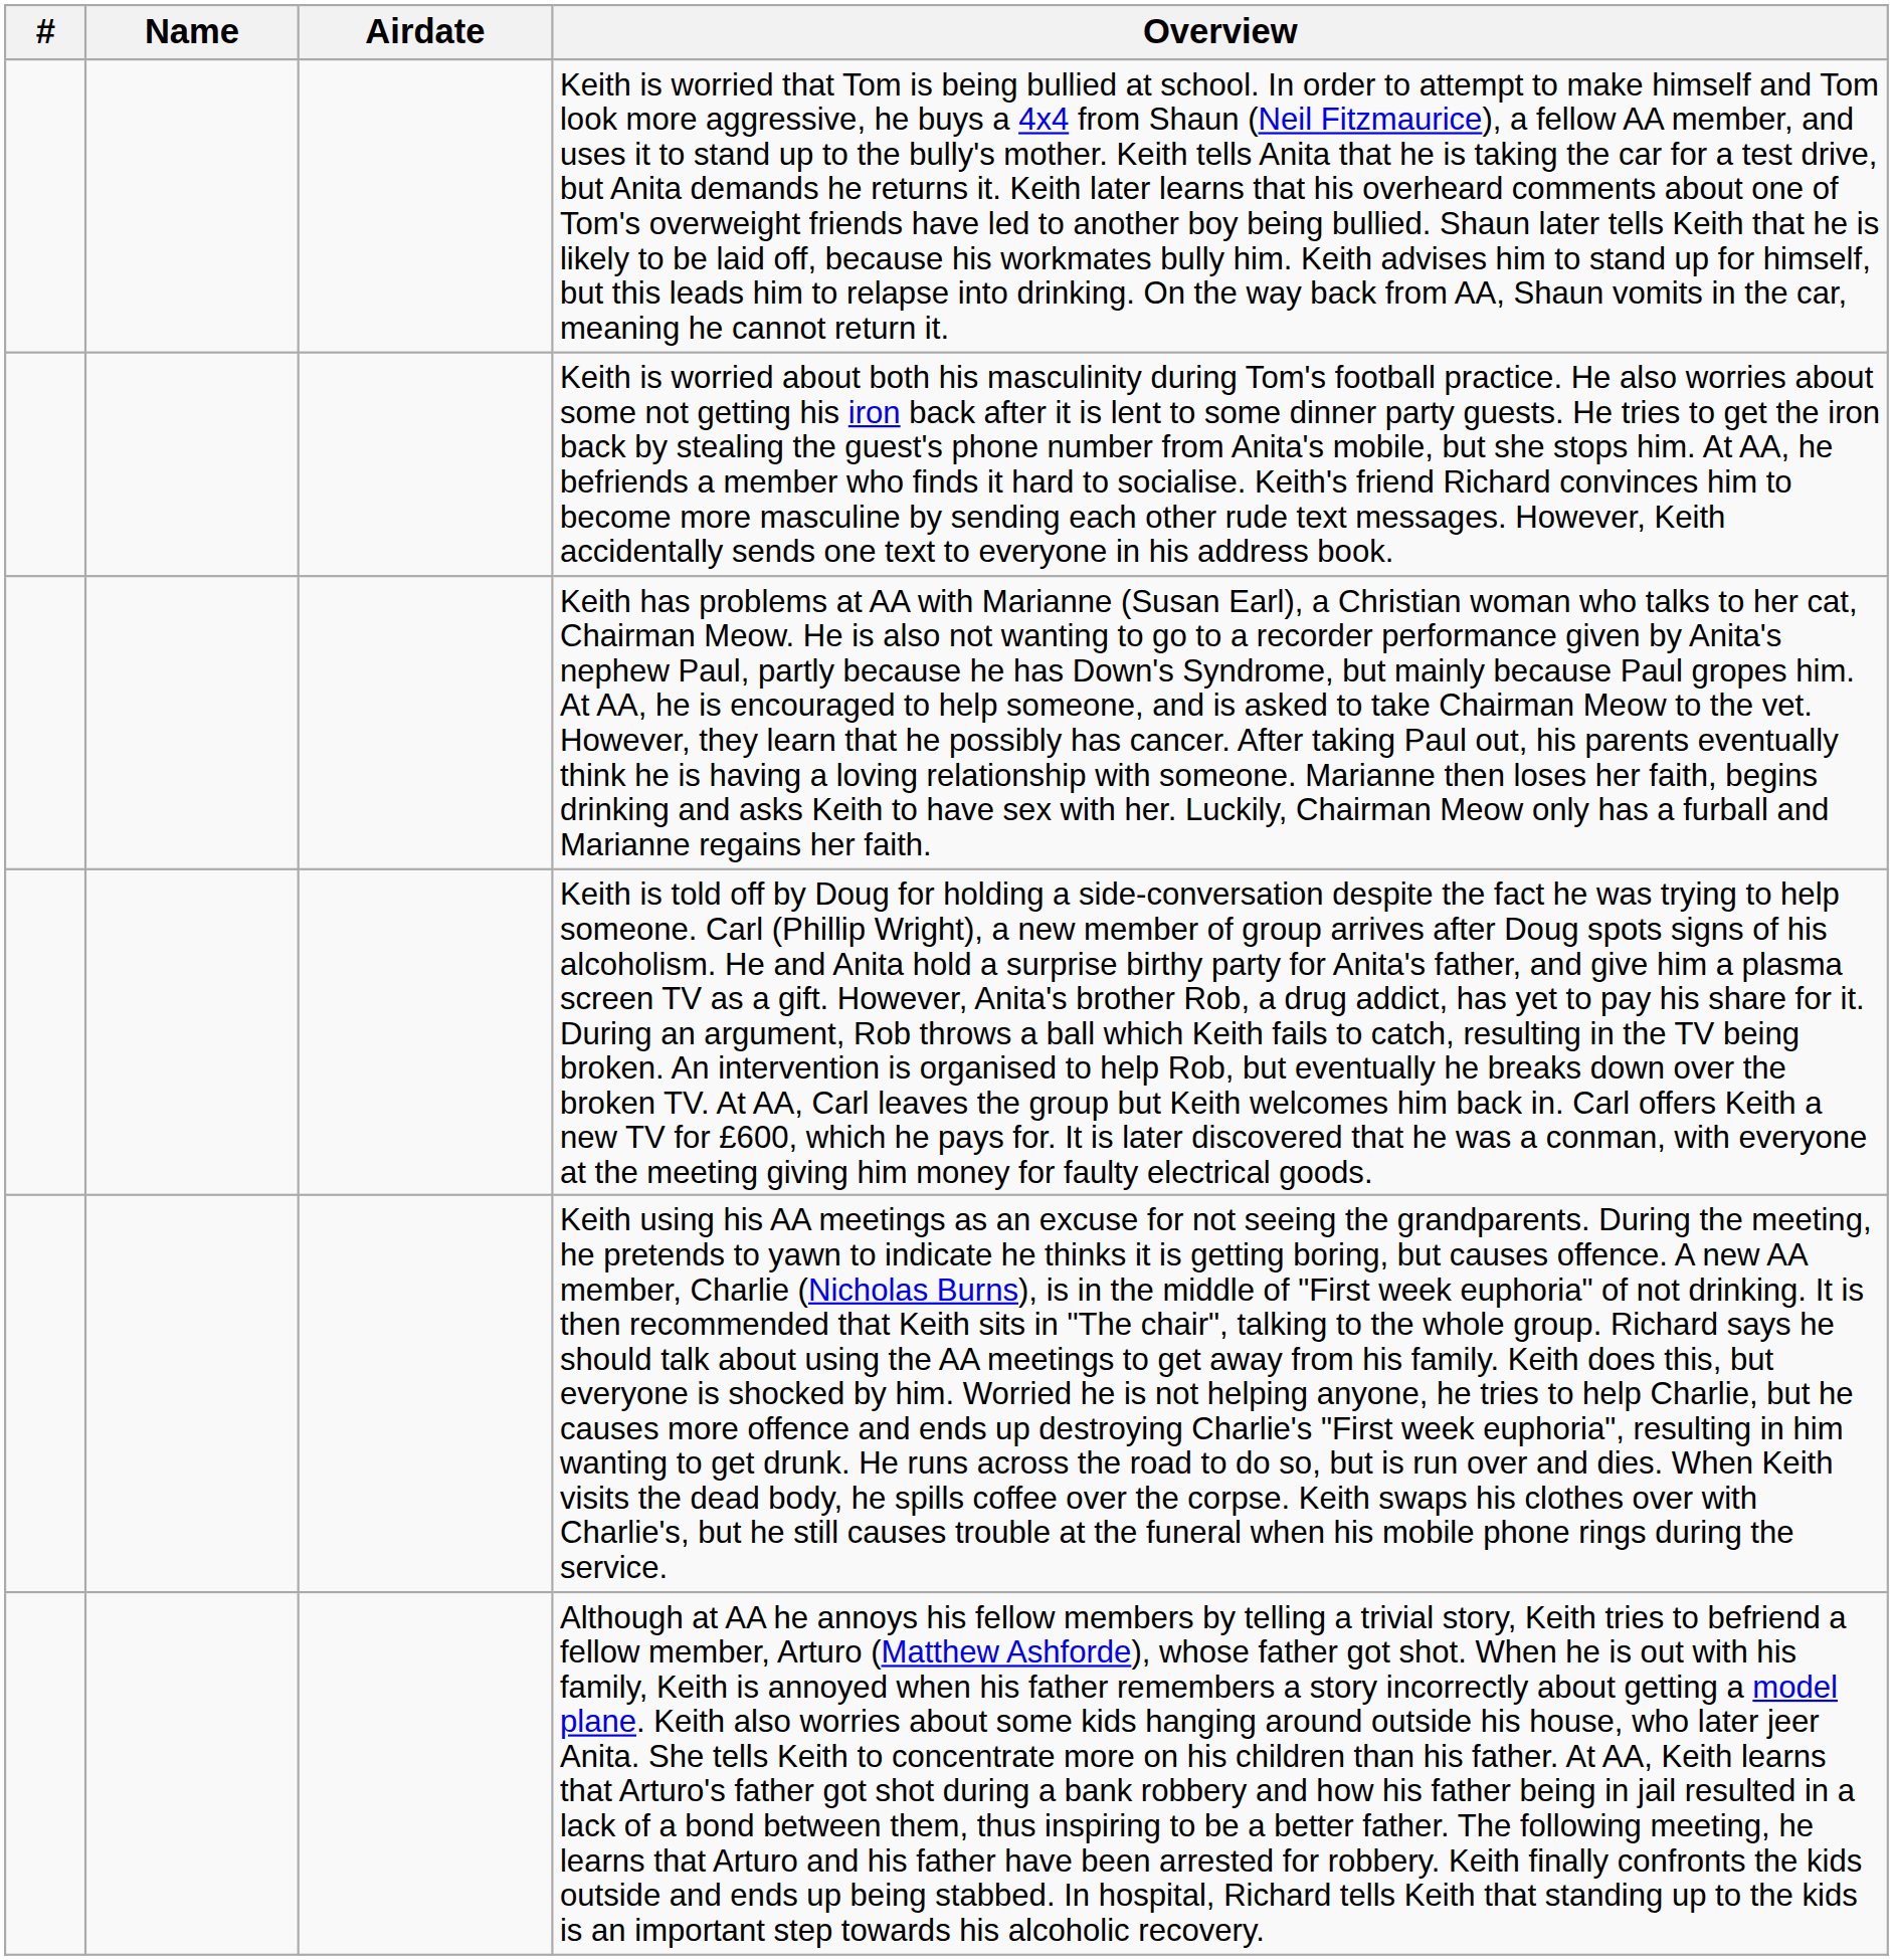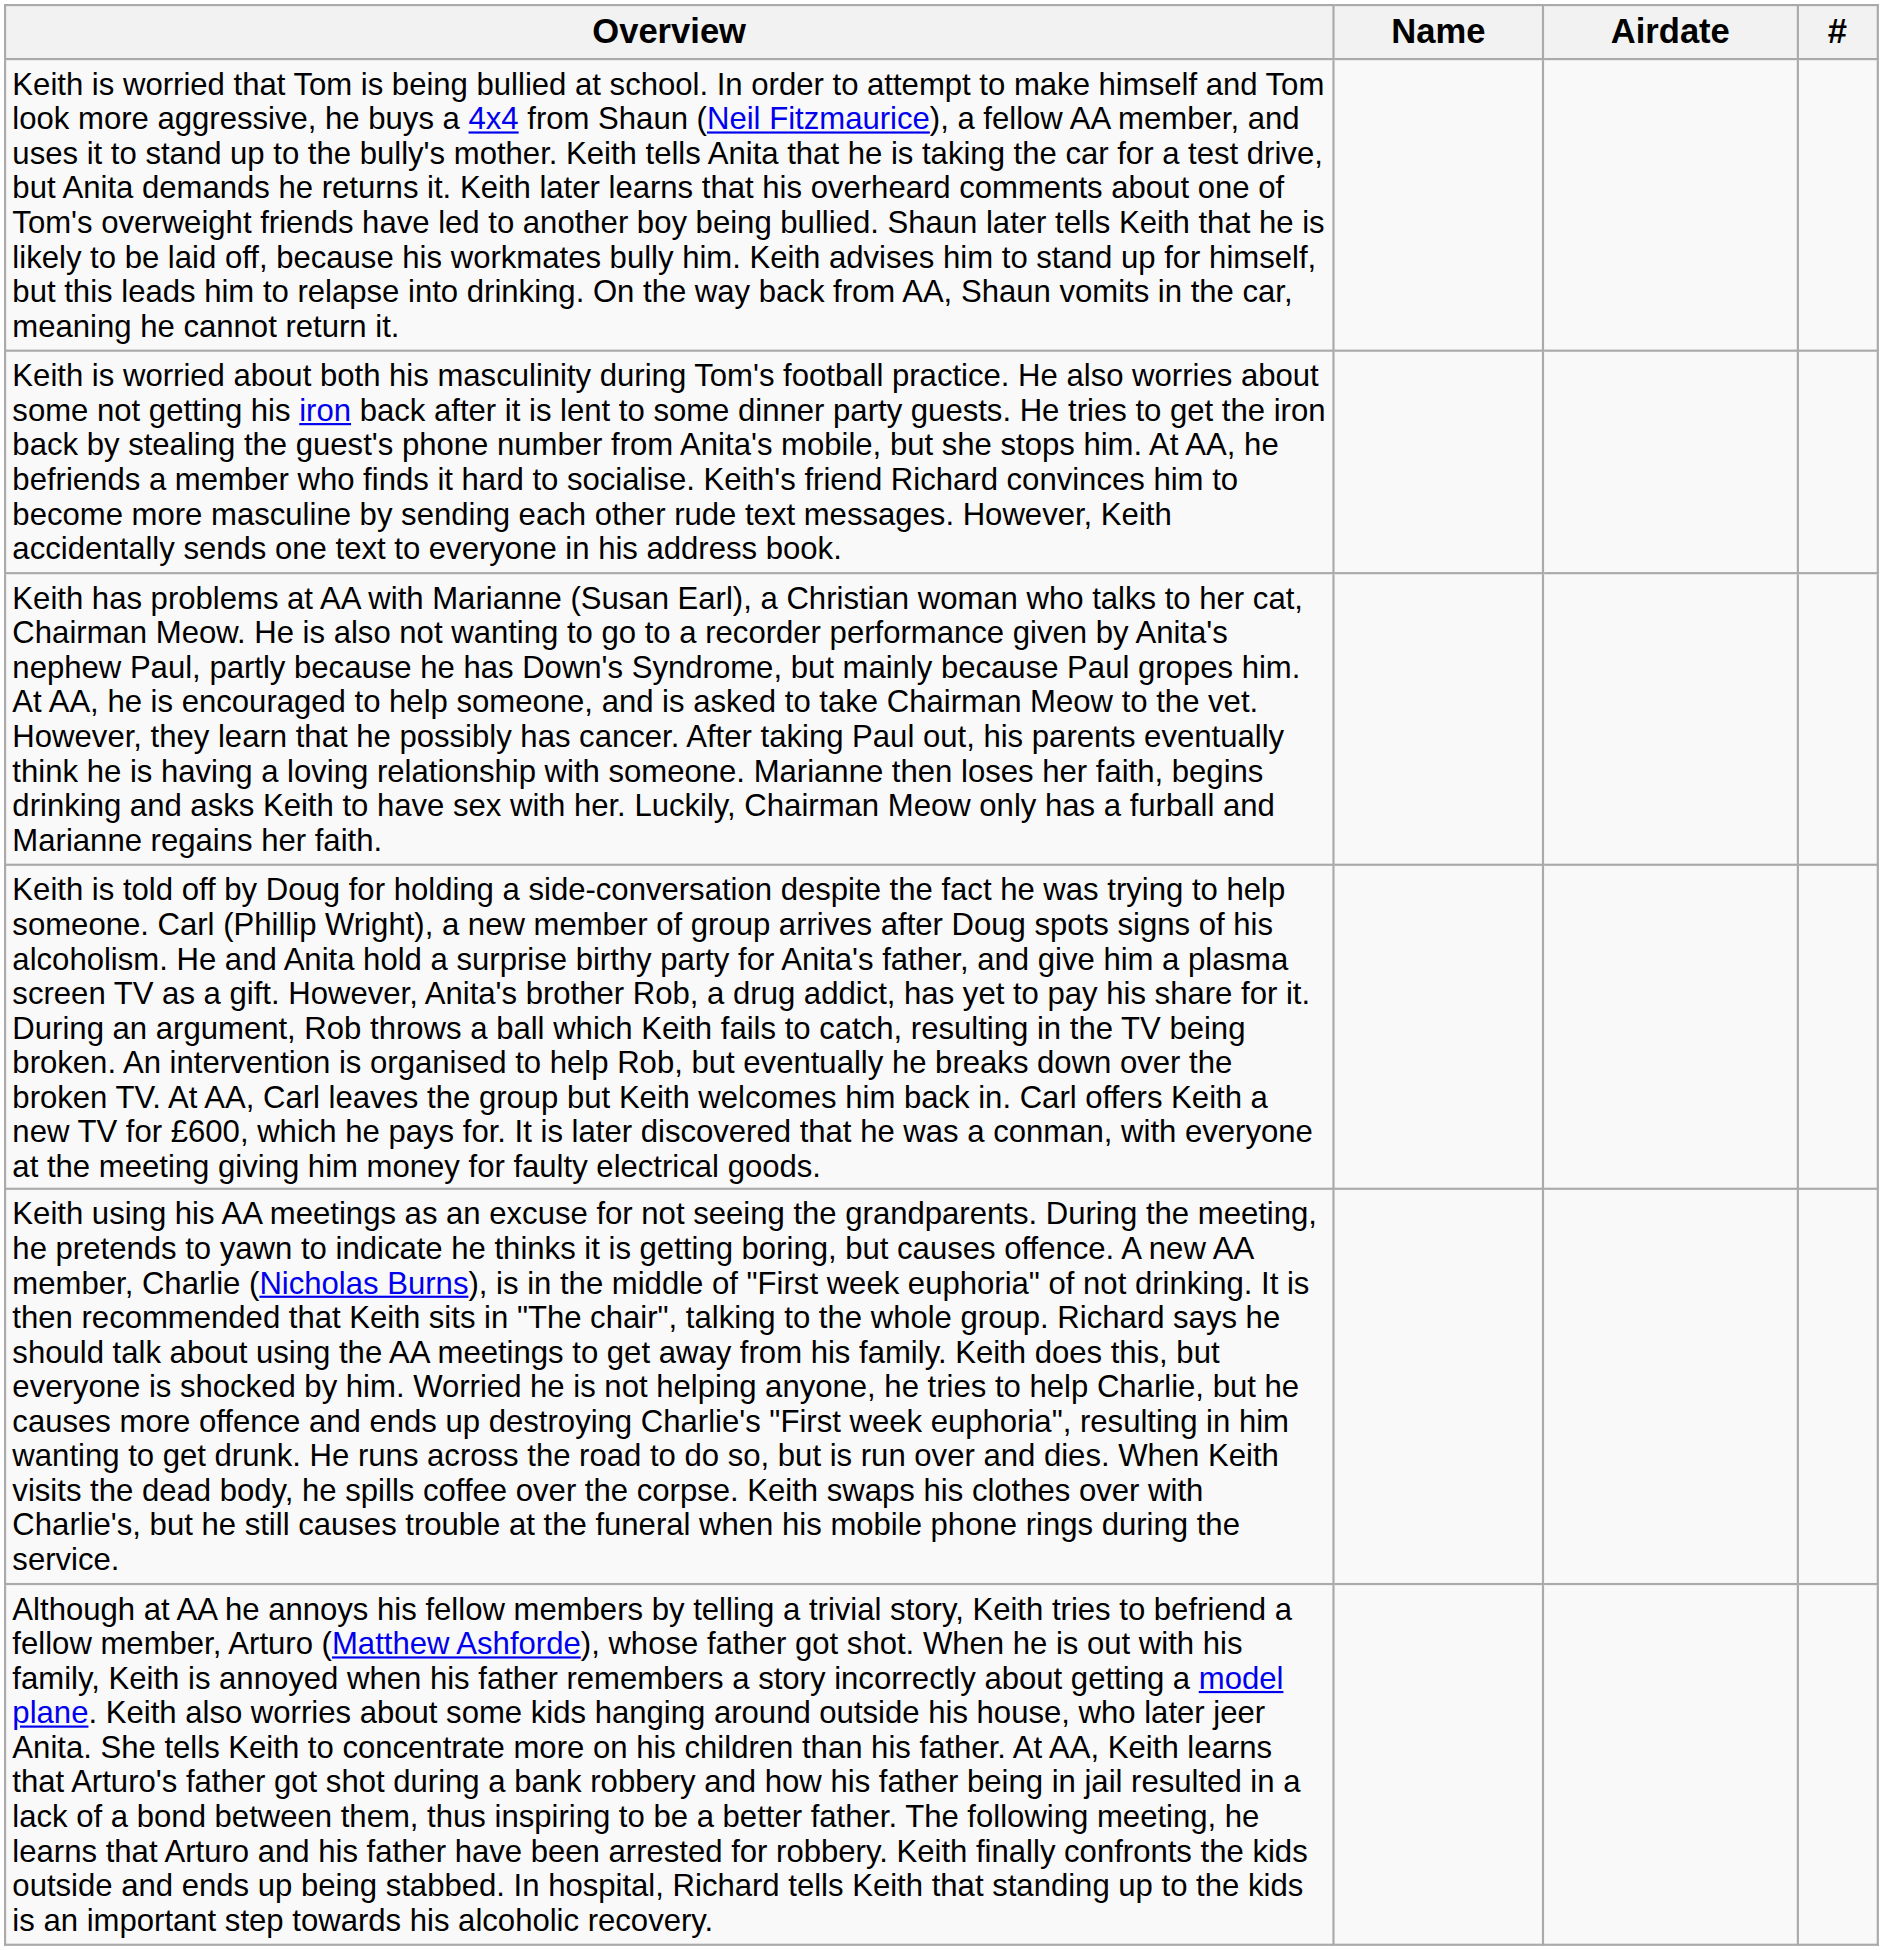columns swapped: # <-> Overview
